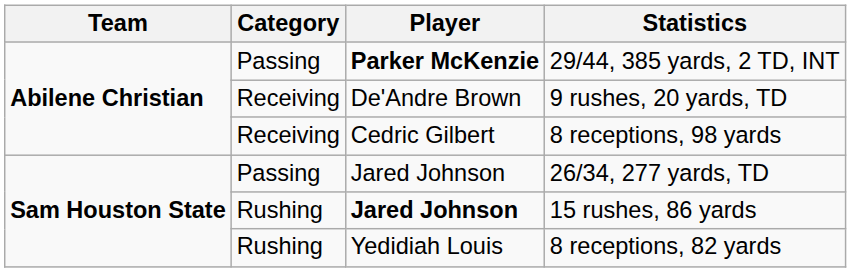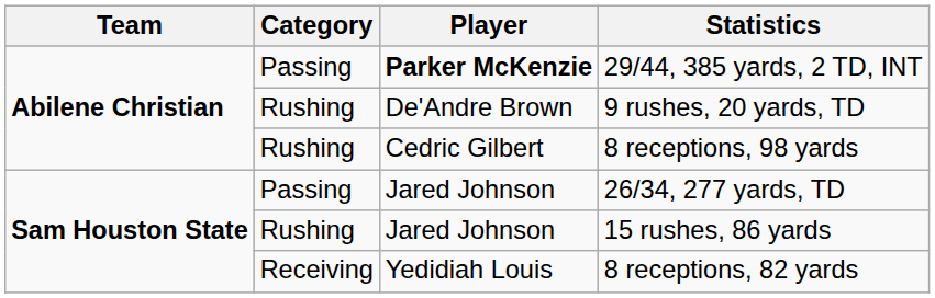9 rushes, 20 yards, TD | Category: Receiving -> Rushing
8 receptions, 98 yards | Category: Receiving -> Rushing
15 rushes, 86 yards | Player: bold -> normal
8 receptions, 82 yards | Category: Rushing -> Receiving
